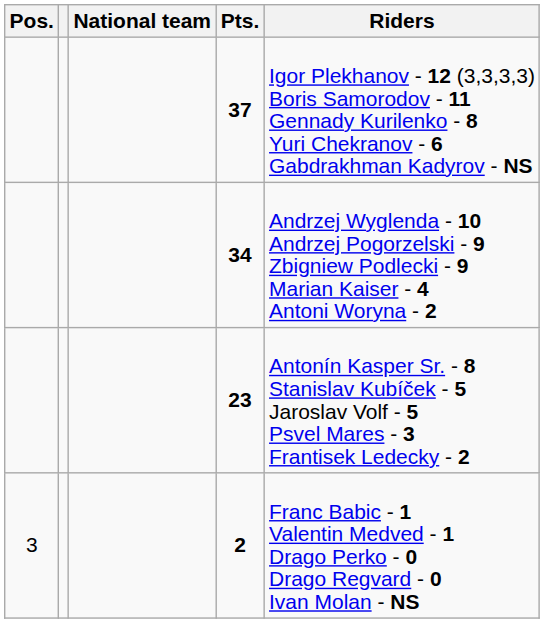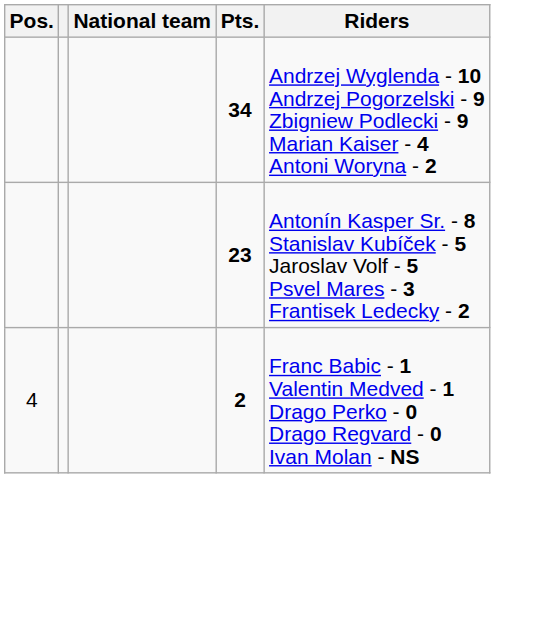- row: 37 | Igor Plekhanov - 12 (3,3,3,3) Boris Samorodov - 11 Gennady Kurilenko - 8 Yuri Chekranov - 6 Gabdrakhman Kadyrov - NS
2 | Pos.: 3 -> 4
